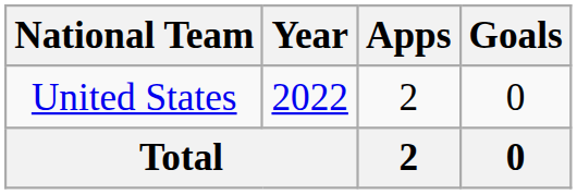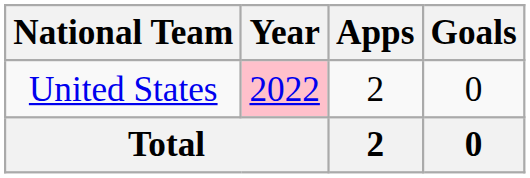United States | Year: no background -> pink background
